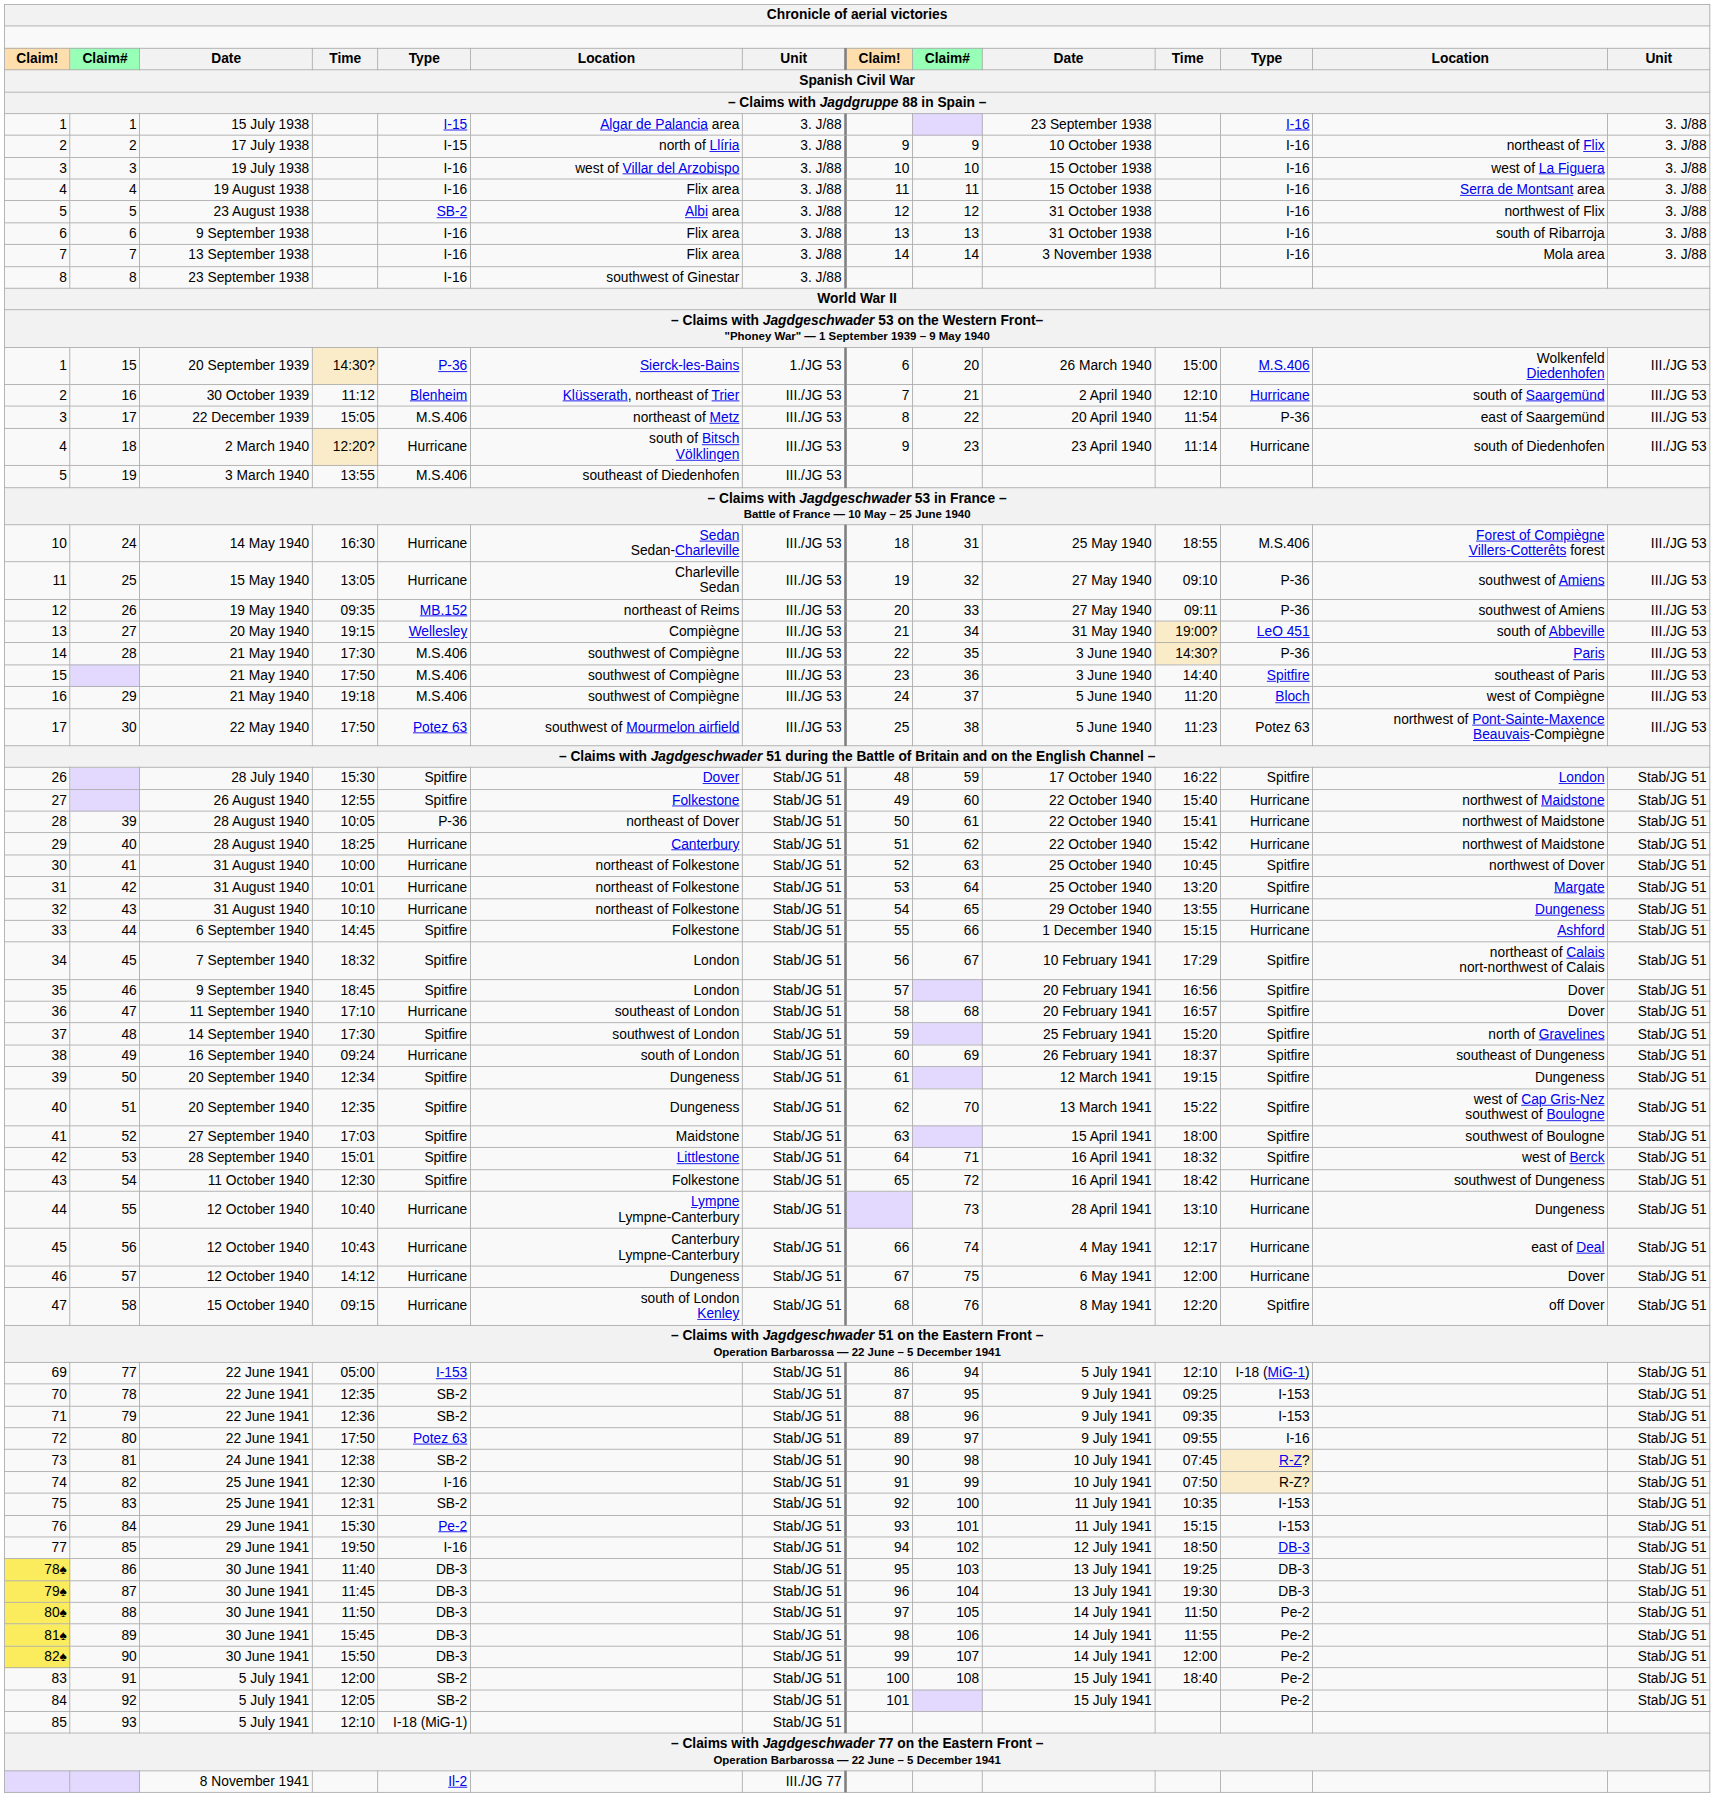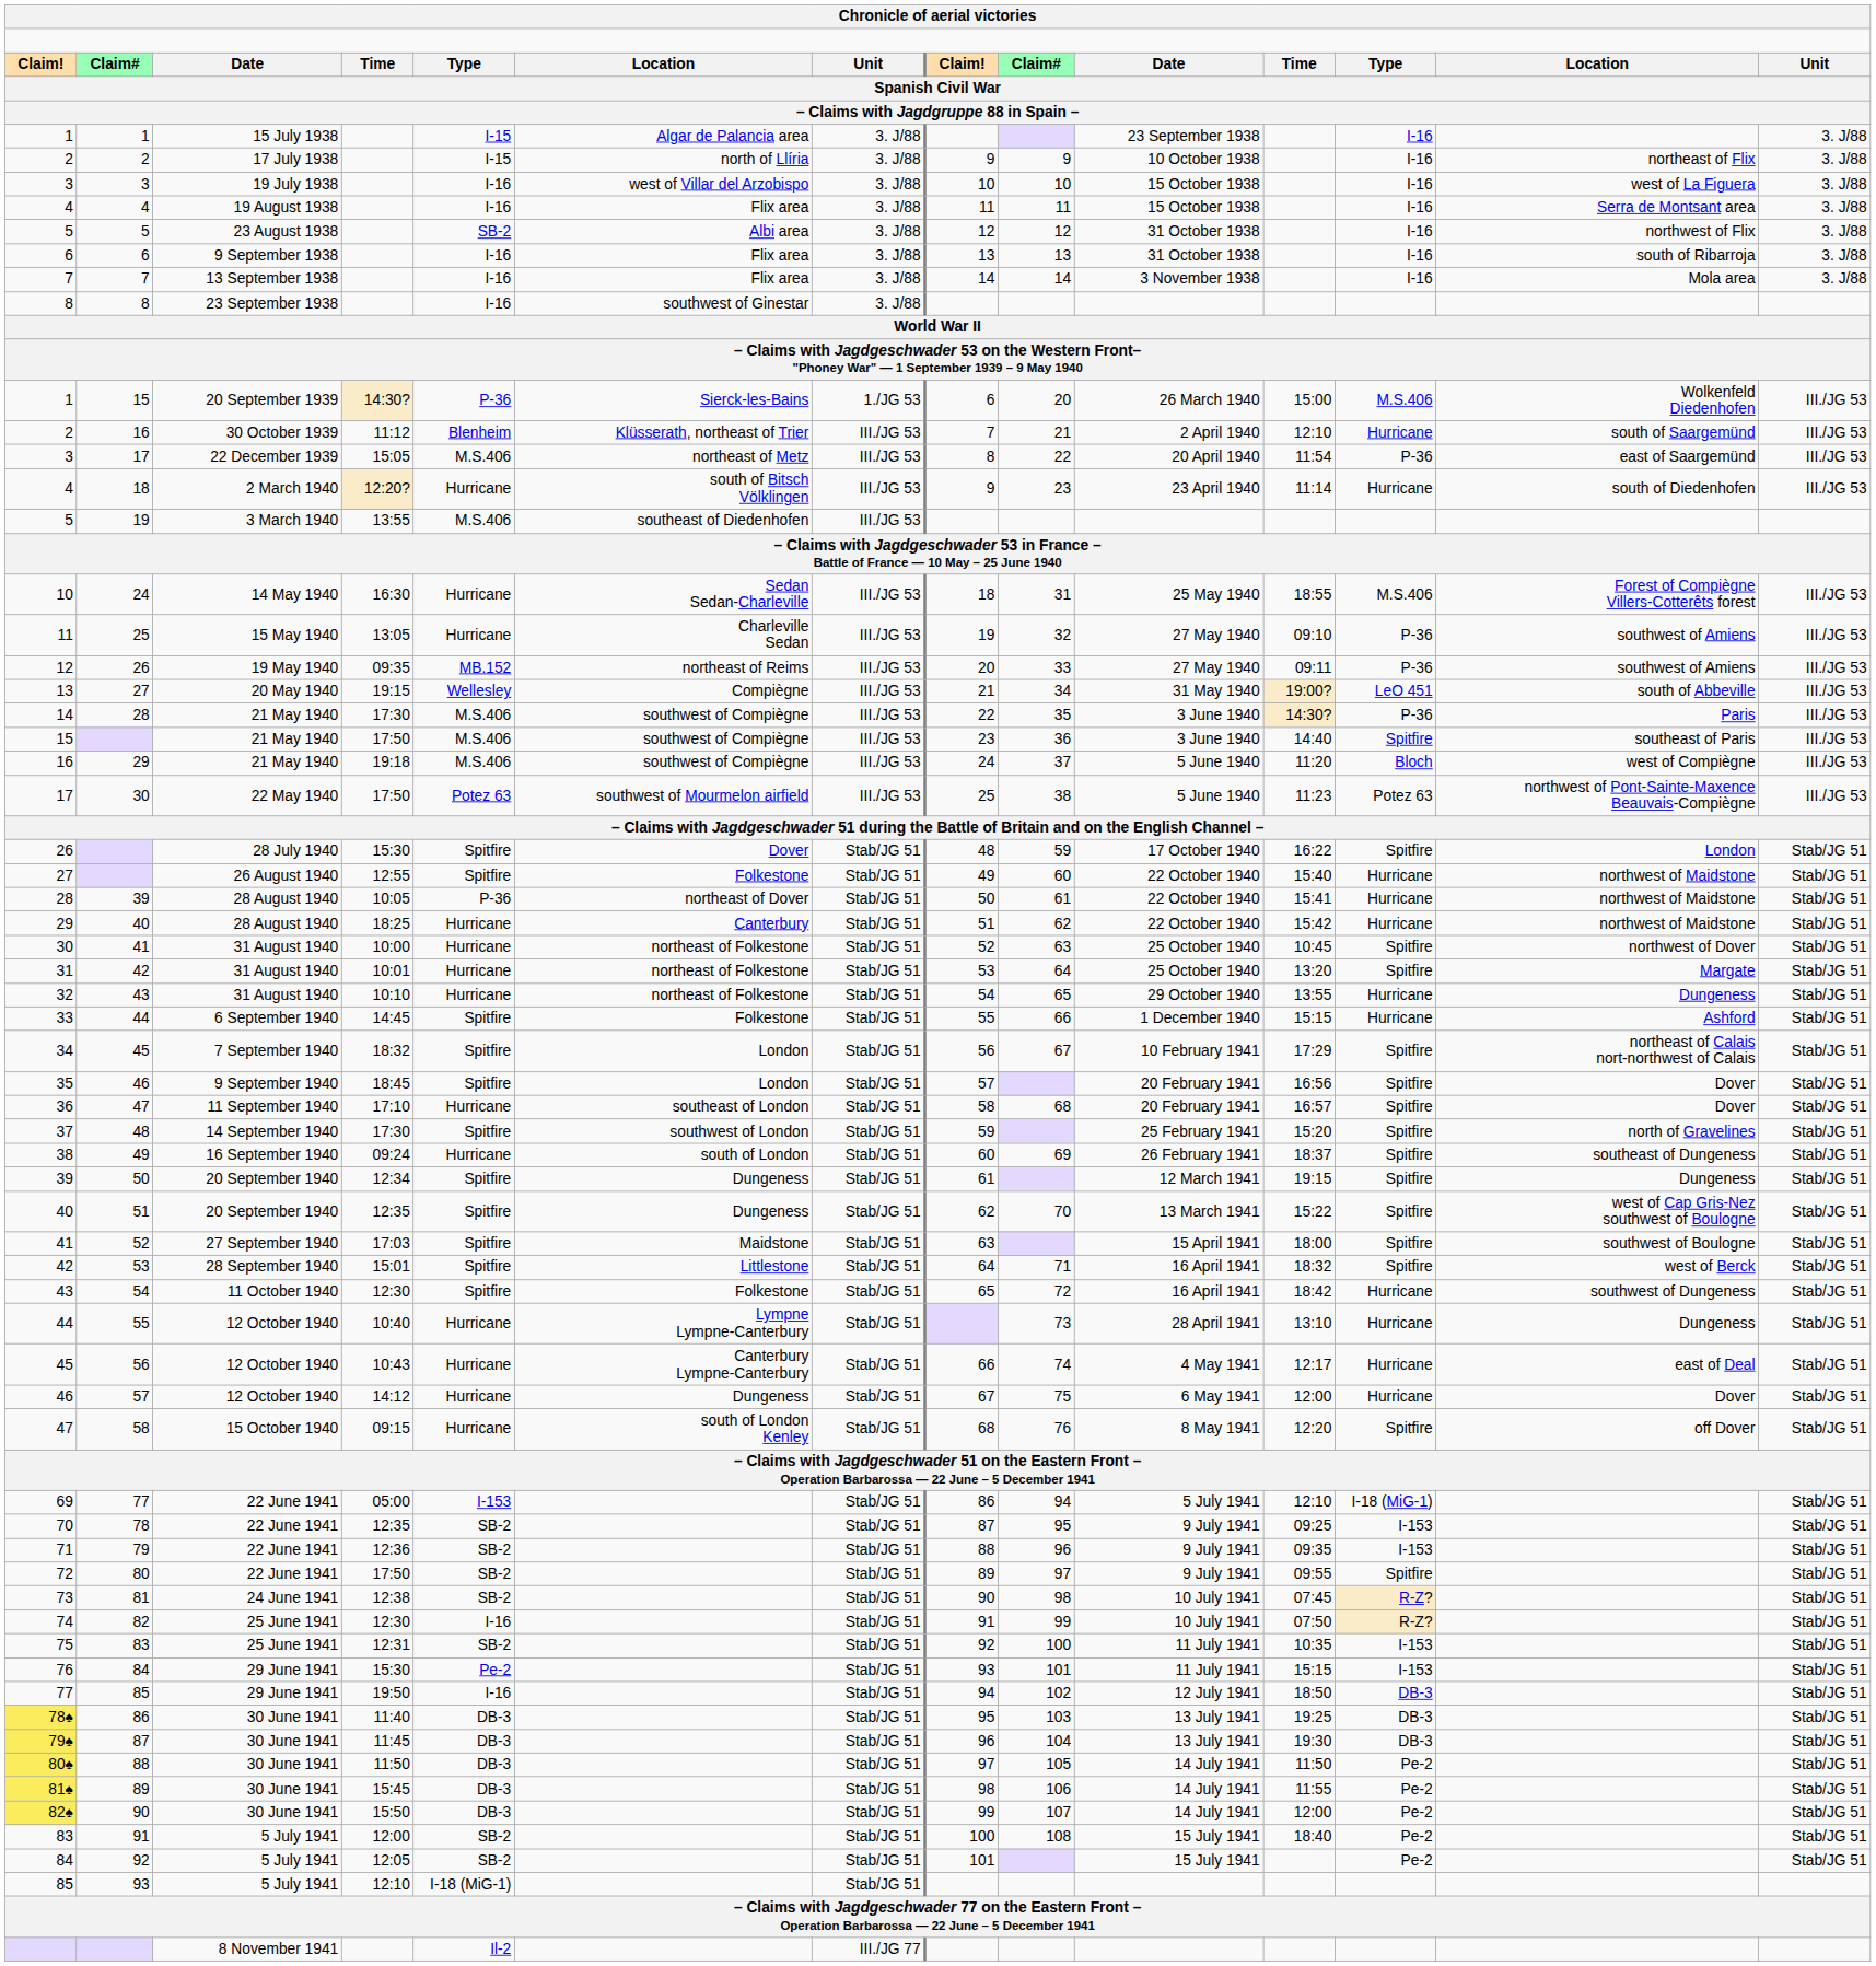80 | column 5: Potez 63 -> SB-2
80 | column 12: I-16 -> Spitfire
